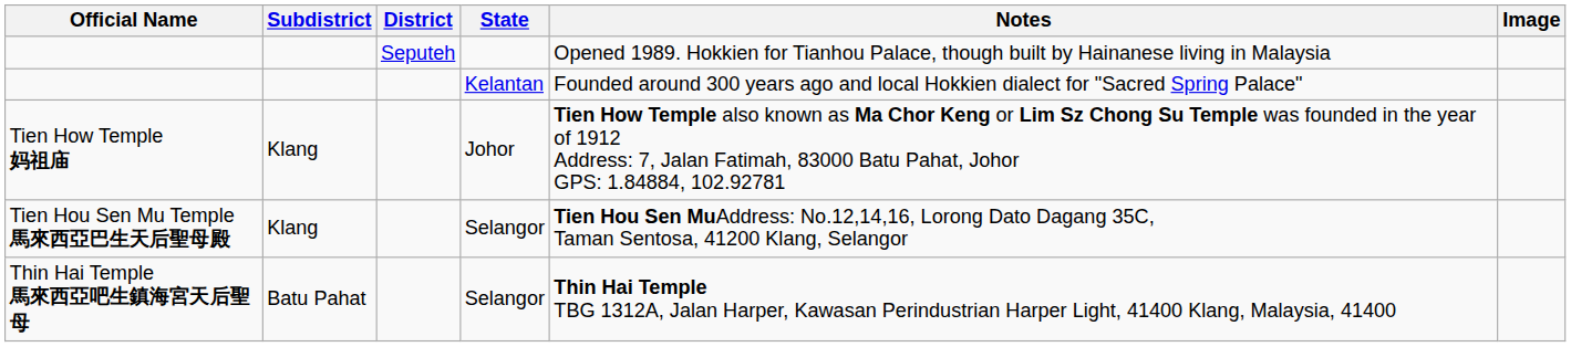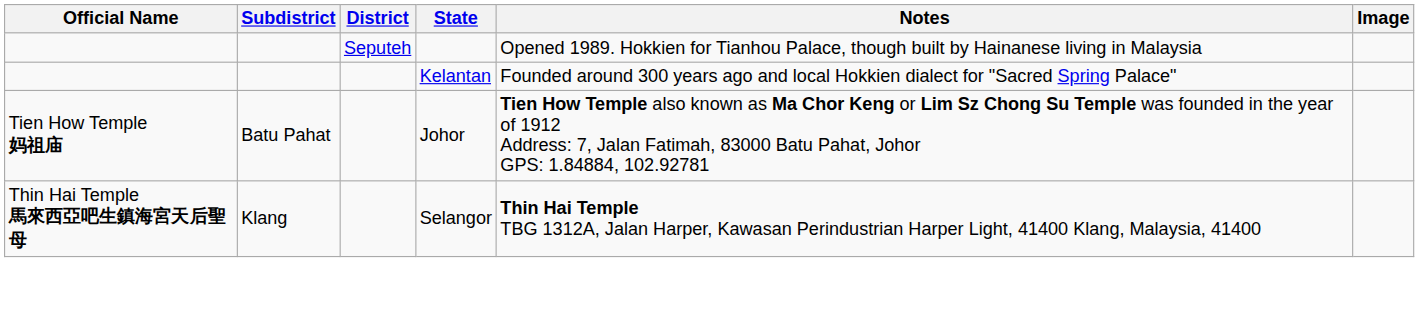Tien How Temple 妈祖庙 | Subdistrict: Klang -> Batu Pahat
- row: Tien Hou Sen Mu Temple 馬來西亞巴生天后聖母殿 | Klang | Selangor | Tien Hou Sen MuAddress: No.12,14,16, Lorong Dato Dagang 35C, Taman Sentosa, 41200 Klang, Selangor
Thin Hai Temple 馬來西亞吧生鎮海宮天后聖母 | Subdistrict: Batu Pahat -> Klang
